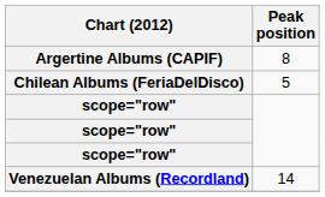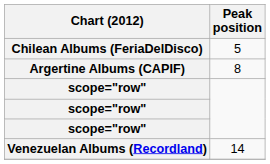rows swapped: Argertine Albums (CAPIF) <-> Chilean Albums (FeriaDelDisco)
